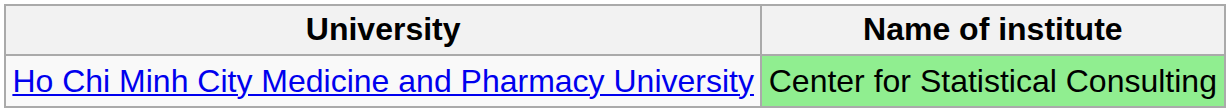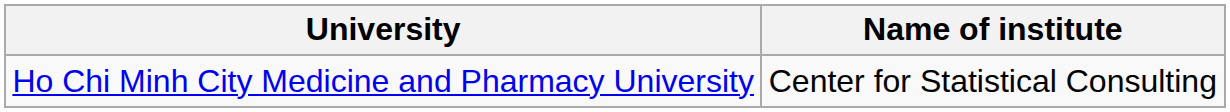Ho Chi Minh City Medicine and Pharmacy University | Name of institute: lightgreen background -> no background
